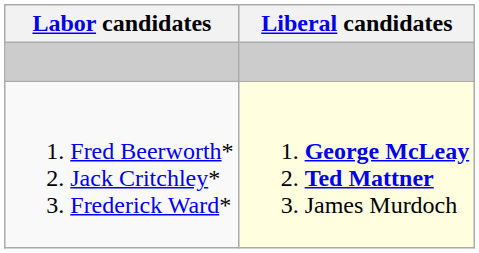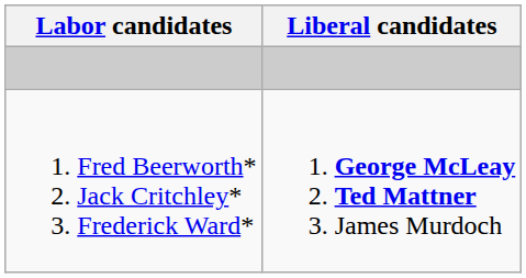Fred Beerworth* Jack Critchley* Frederick Ward* | Liberal candidates: lightyellow background -> no background
